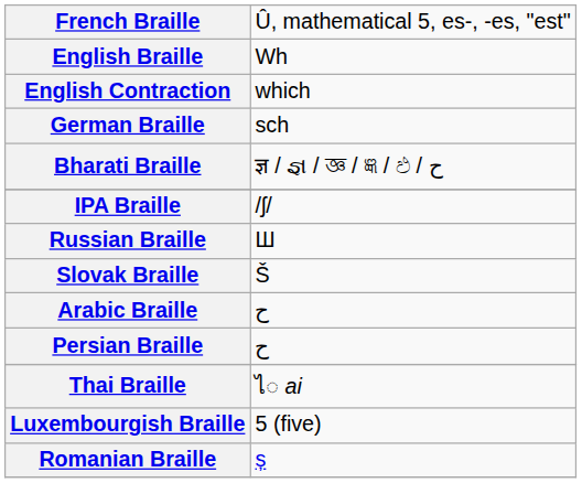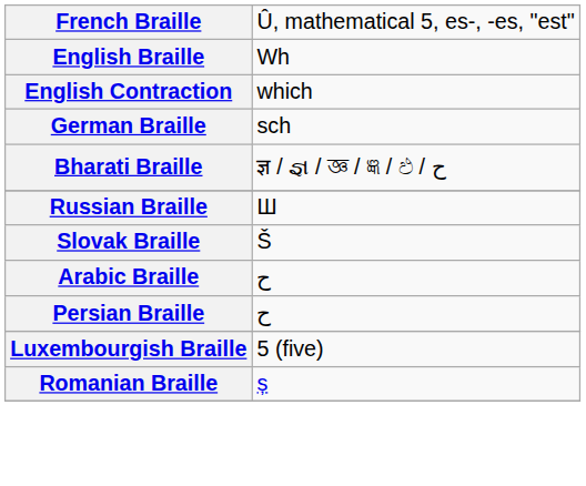- row: IPA Braille | /ʃ/
- row: Thai Braille | ไ◌ ai
